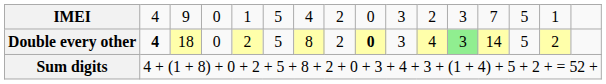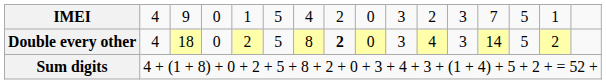Double every other | column 2: bold -> normal
Double every other | column 8: normal -> bold
Double every other | column 9: bold -> normal
Double every other | column 12: lightgreen background -> no background
